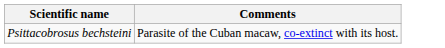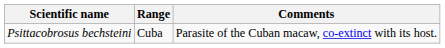+ column: Range | Cuba
